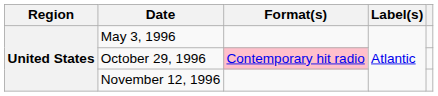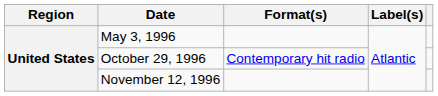October 29, 1996 | Format(s): pink background -> no background
